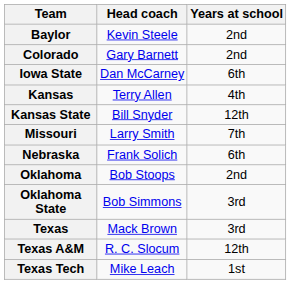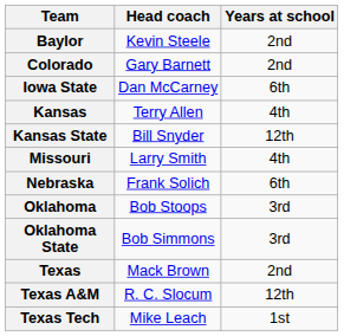Missouri | Years at school: 7th -> 4th
Oklahoma | Years at school: 2nd -> 3rd
Texas | Years at school: 3rd -> 2nd
